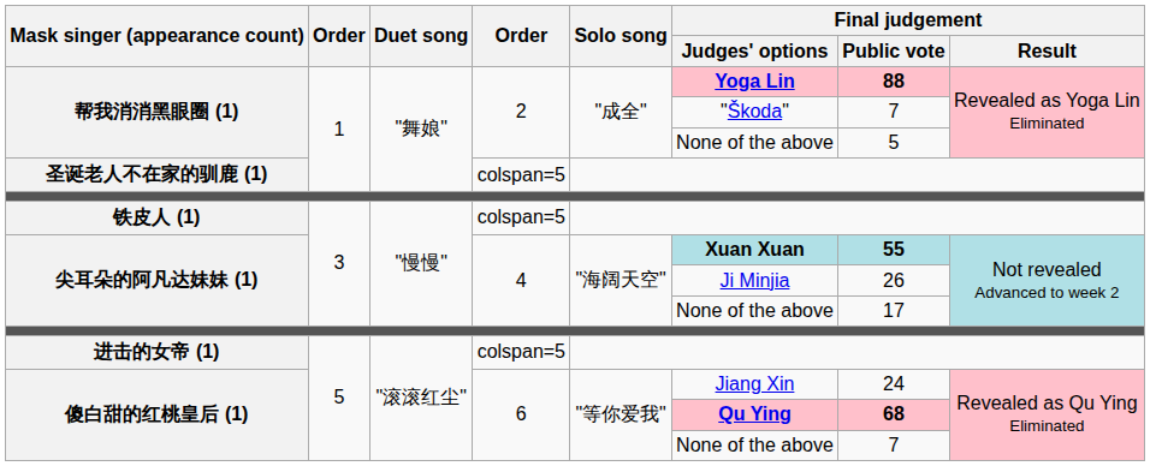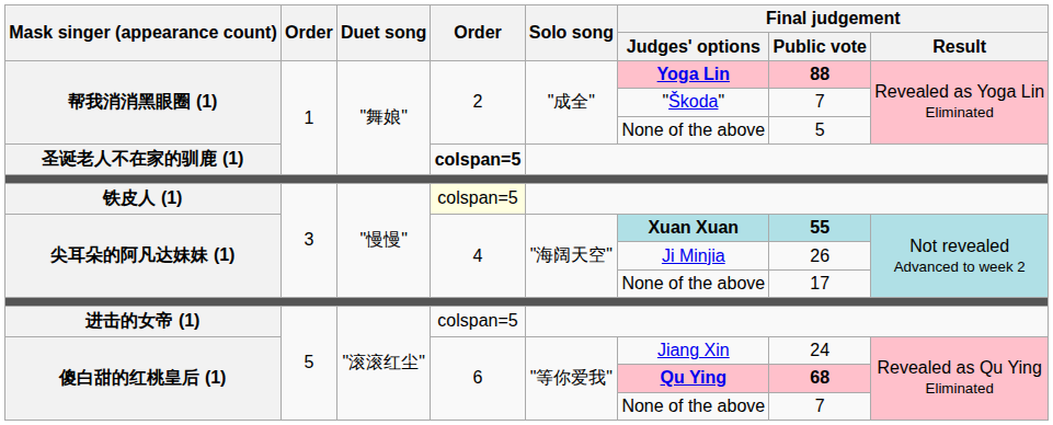圣诞老人不在家的驯鹿 (1) | column 4: normal -> bold
铁皮人 (1) | column 4: no background -> lightyellow background
